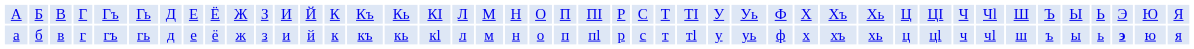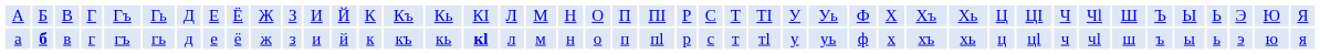а | column 2: normal -> bold
а | column 17: normal -> bold
а | column 42: bold -> normal
